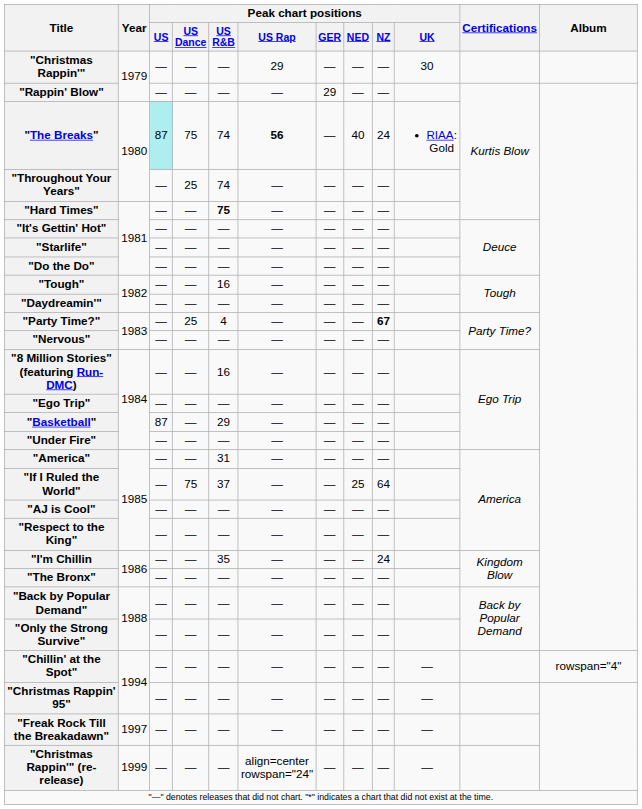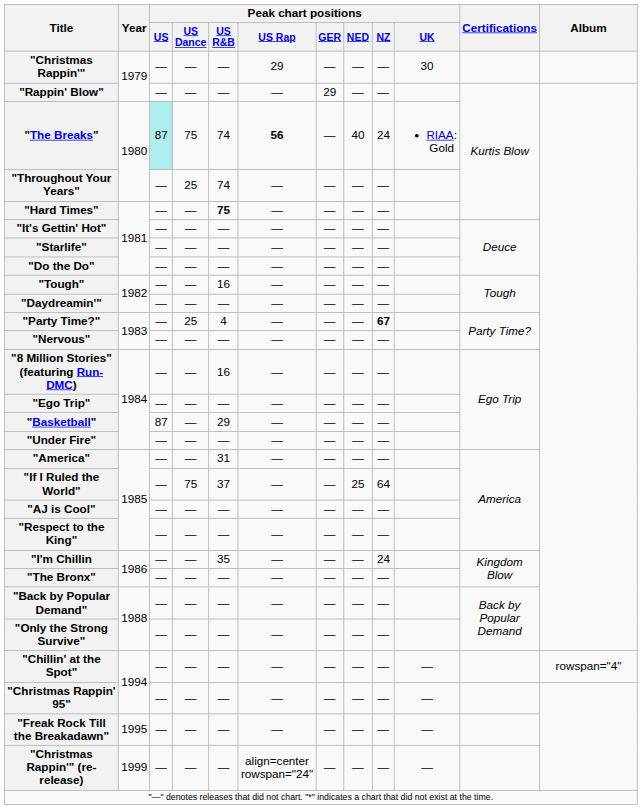"Freak Rock Till the Breakadawn" | Year: 1997 -> 1995
